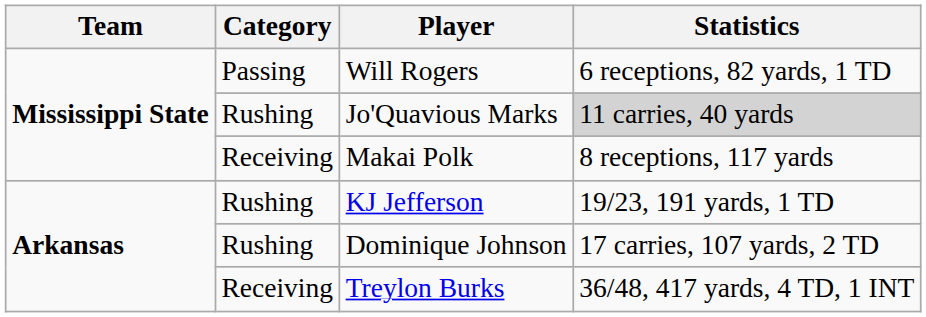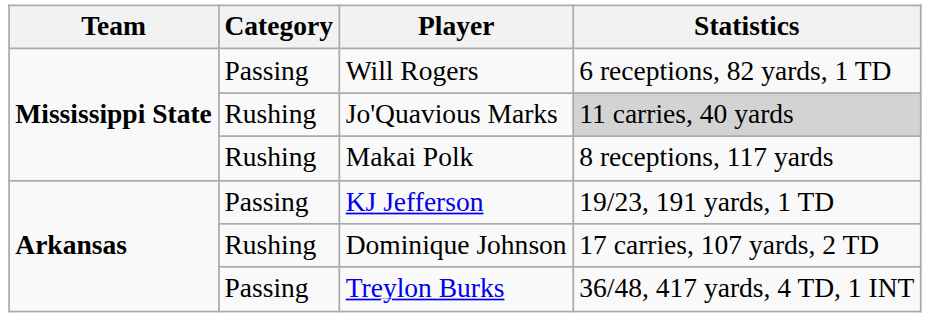Makai Polk | Category: Receiving -> Rushing
KJ Jefferson | Category: Rushing -> Passing
Treylon Burks | Category: Receiving -> Passing
